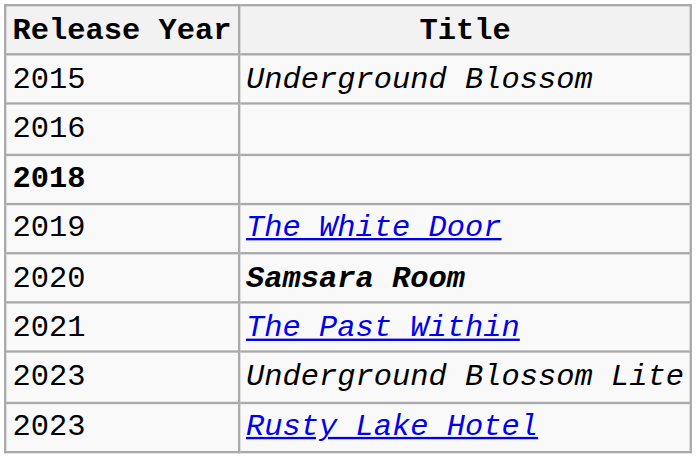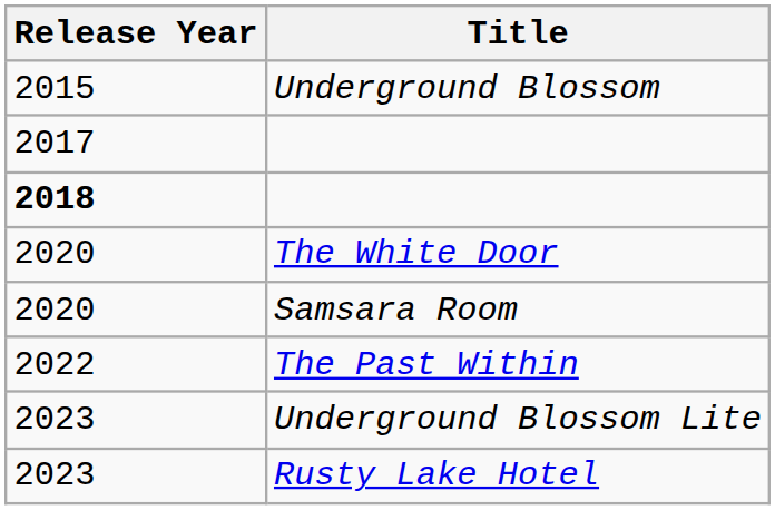row 3 | Release Year: 2016 -> 2017
row 5 | Release Year: 2019 -> 2020
row 6 | Title: bold -> normal
row 7 | Release Year: 2021 -> 2022
